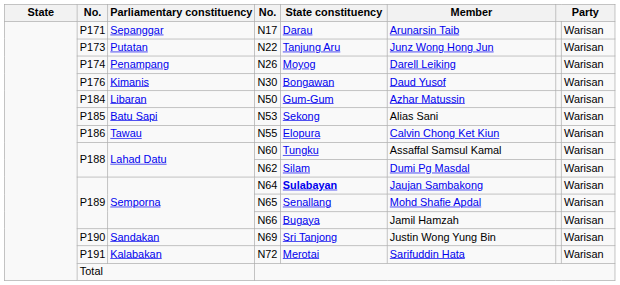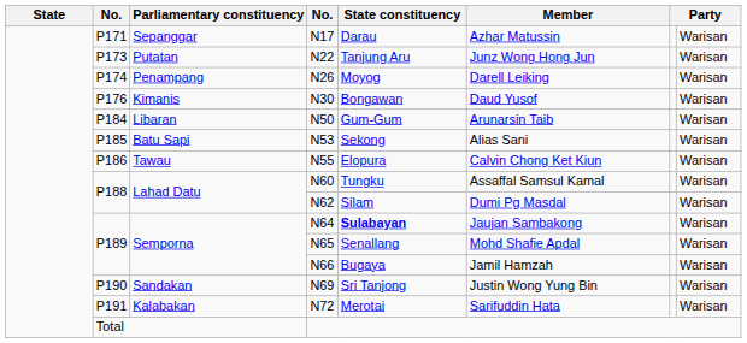N17 | Member: Arunarsin Taib -> Azhar Matussin
N50 | Member: Azhar Matussin -> Arunarsin Taib
